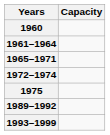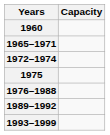- row: 1961–1964
+ row: 1976–1988
